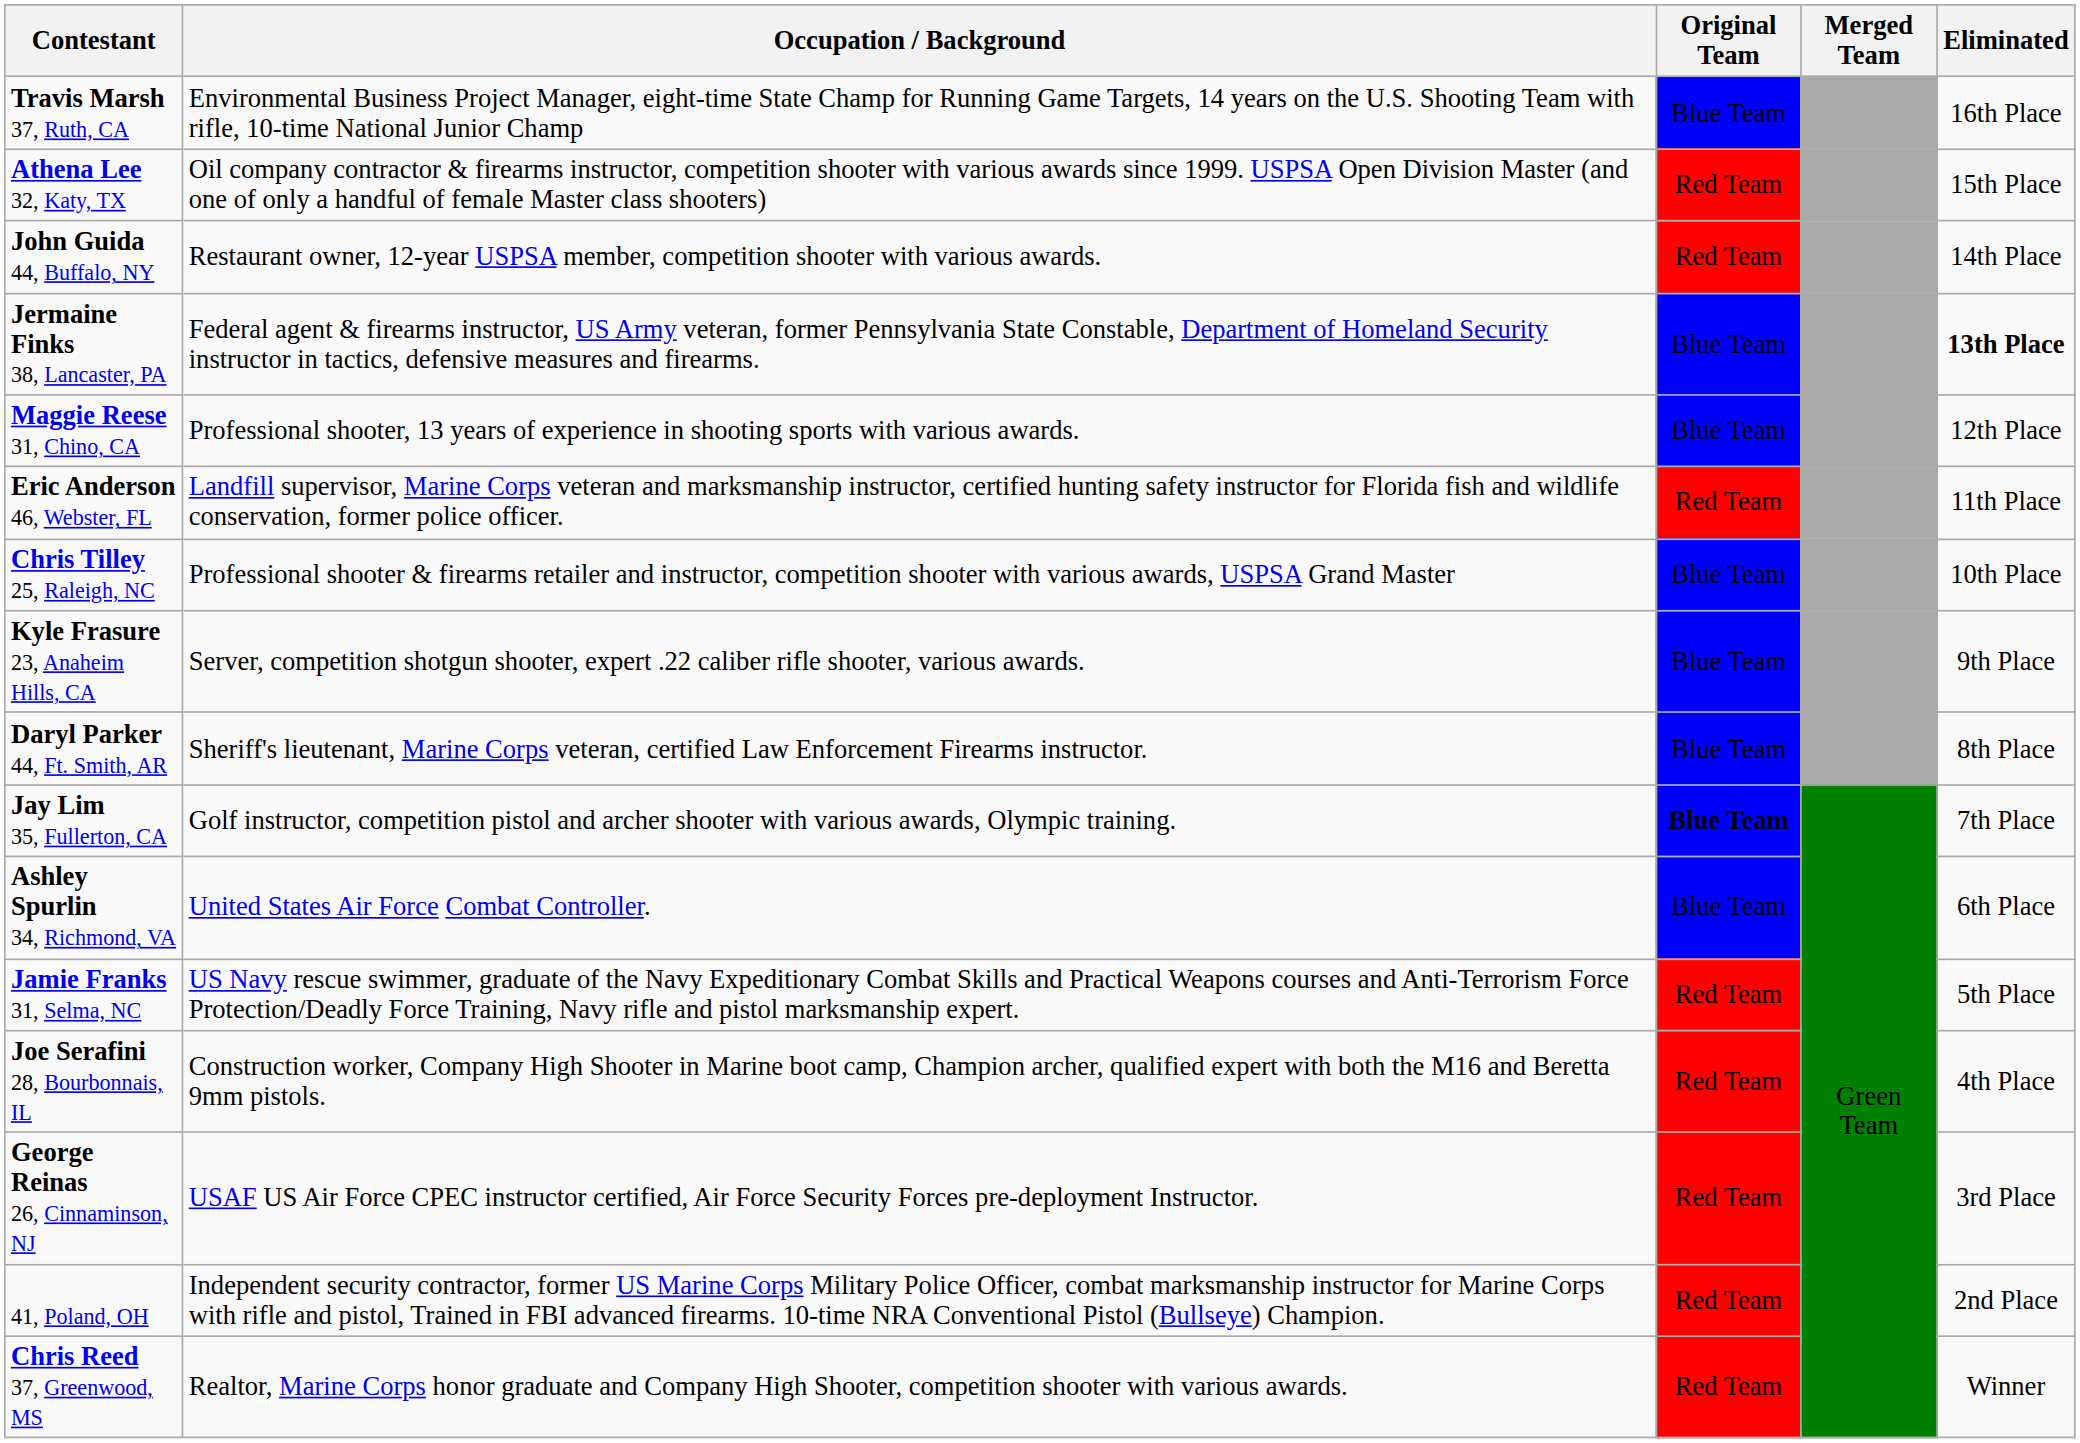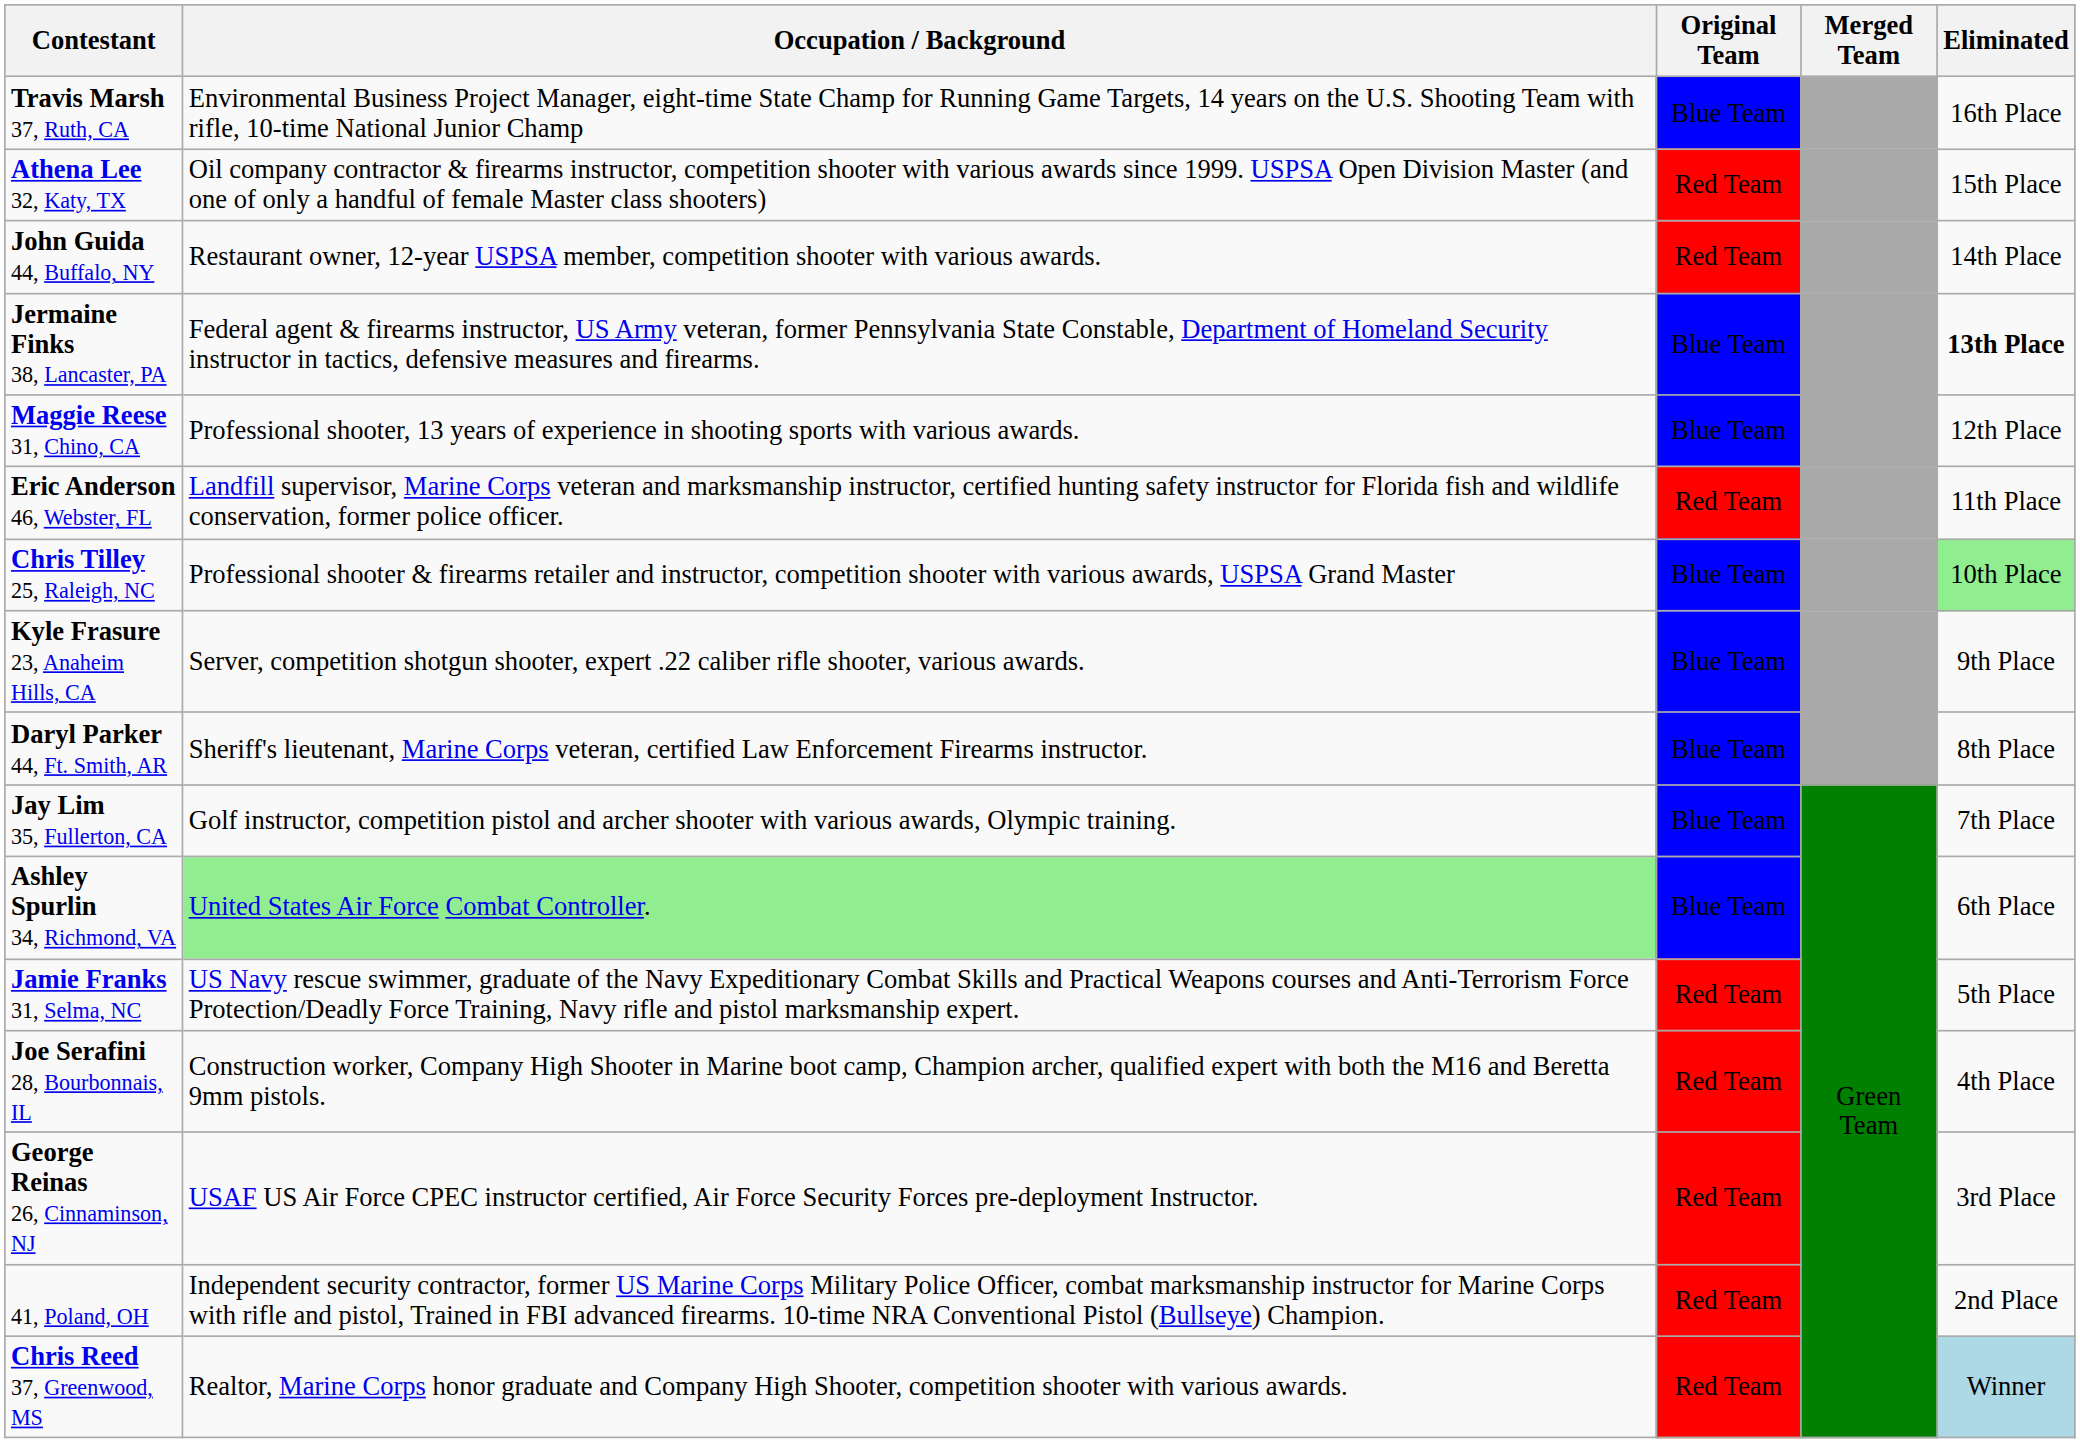Chris Tilley 25, Raleigh, NC | Eliminated: no background -> lightgreen background
Jay Lim 35, Fullerton, CA | Original Team: bold -> normal
Ashley Spurlin 34, Richmond, VA | Occupation / Background: no background -> lightgreen background
Chris Reed 37, Greenwood, MS | Eliminated: no background -> lightblue background
